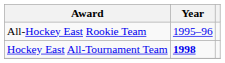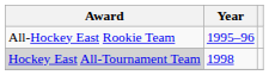row 3 | Award: no background -> lightgrey background
row 3 | Year: bold -> normal
